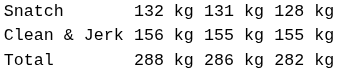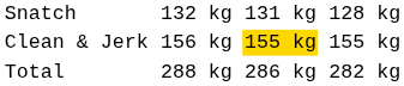Clean & Jerk | column 3: no background -> gold background
